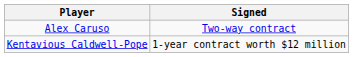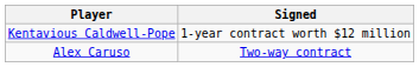rows swapped: Kentavious Caldwell-Pope <-> Alex Caruso
